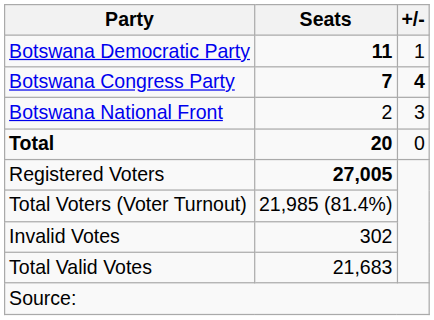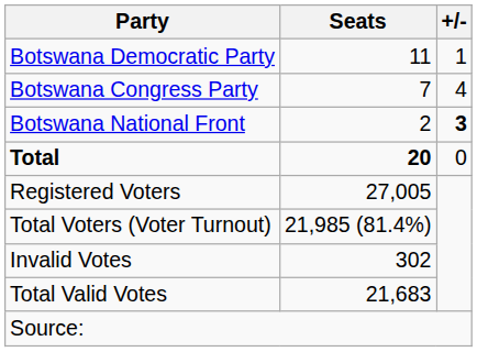Botswana Democratic Party | Seats: bold -> normal
Botswana Congress Party | Seats: bold -> normal
Botswana Congress Party | +/-: bold -> normal
Botswana National Front | +/-: normal -> bold
Registered Voters | Seats: bold -> normal
